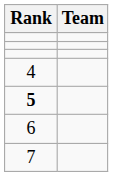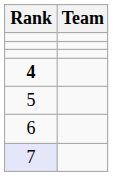row 5 | Rank: normal -> bold
row 6 | Rank: bold -> normal
row 8 | Rank: no background -> lavender background
